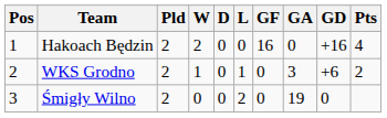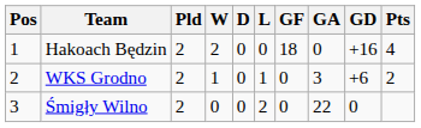Hakoach Będzin | GF: 16 -> 18
Śmigły Wilno | GA: 19 -> 22
